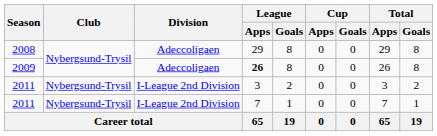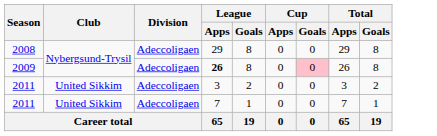row 4 | Cup / Goals: no background -> pink background
row 5 | Club: Nybergsund-Trysil -> United Sikkim
row 5 | Division: I-League 2nd Division -> Adeccoligaen
row 6 | Club: Nybergsund-Trysil -> United Sikkim
row 6 | Division: I-League 2nd Division -> Adeccoligaen
